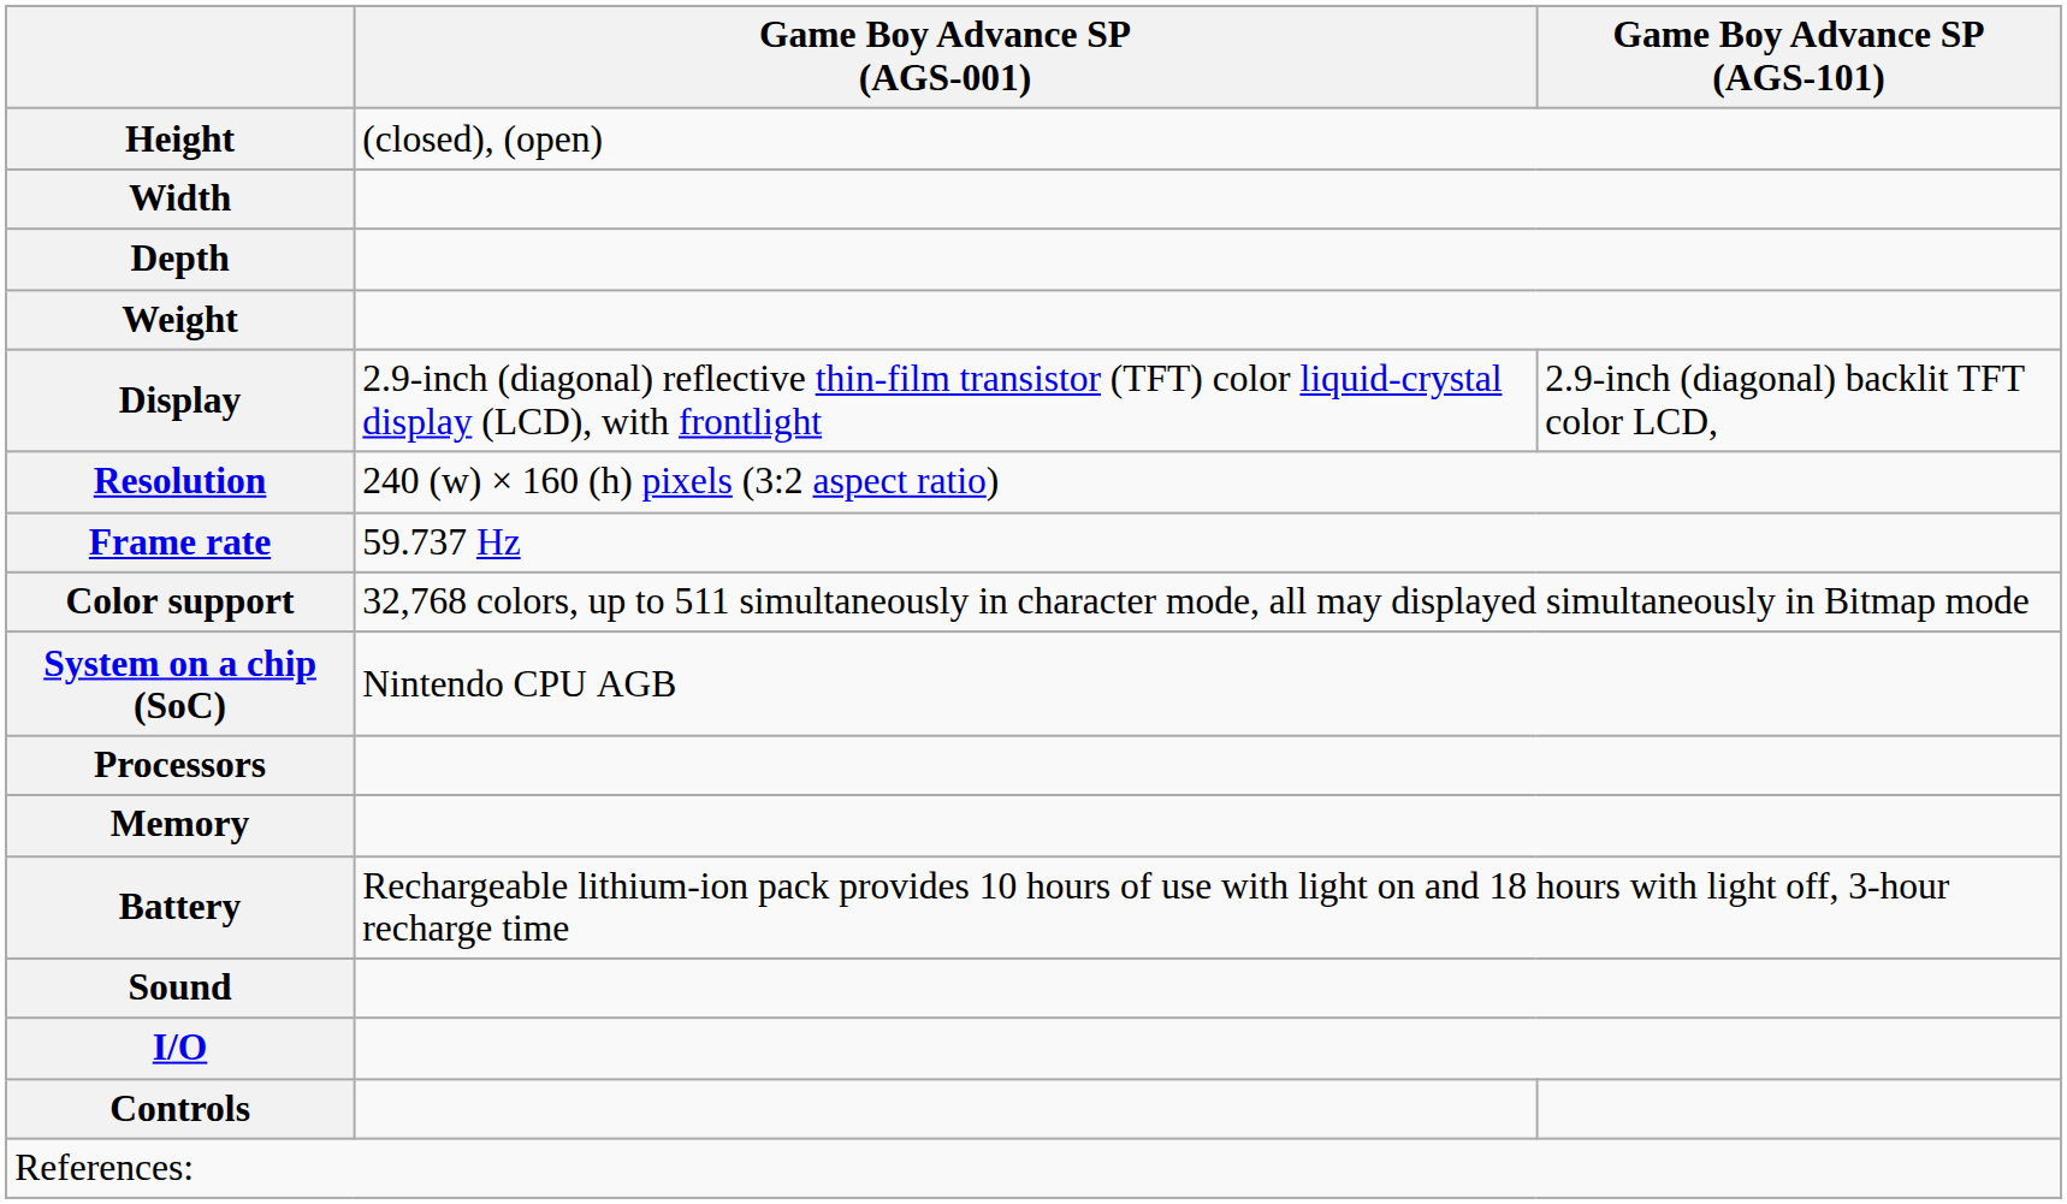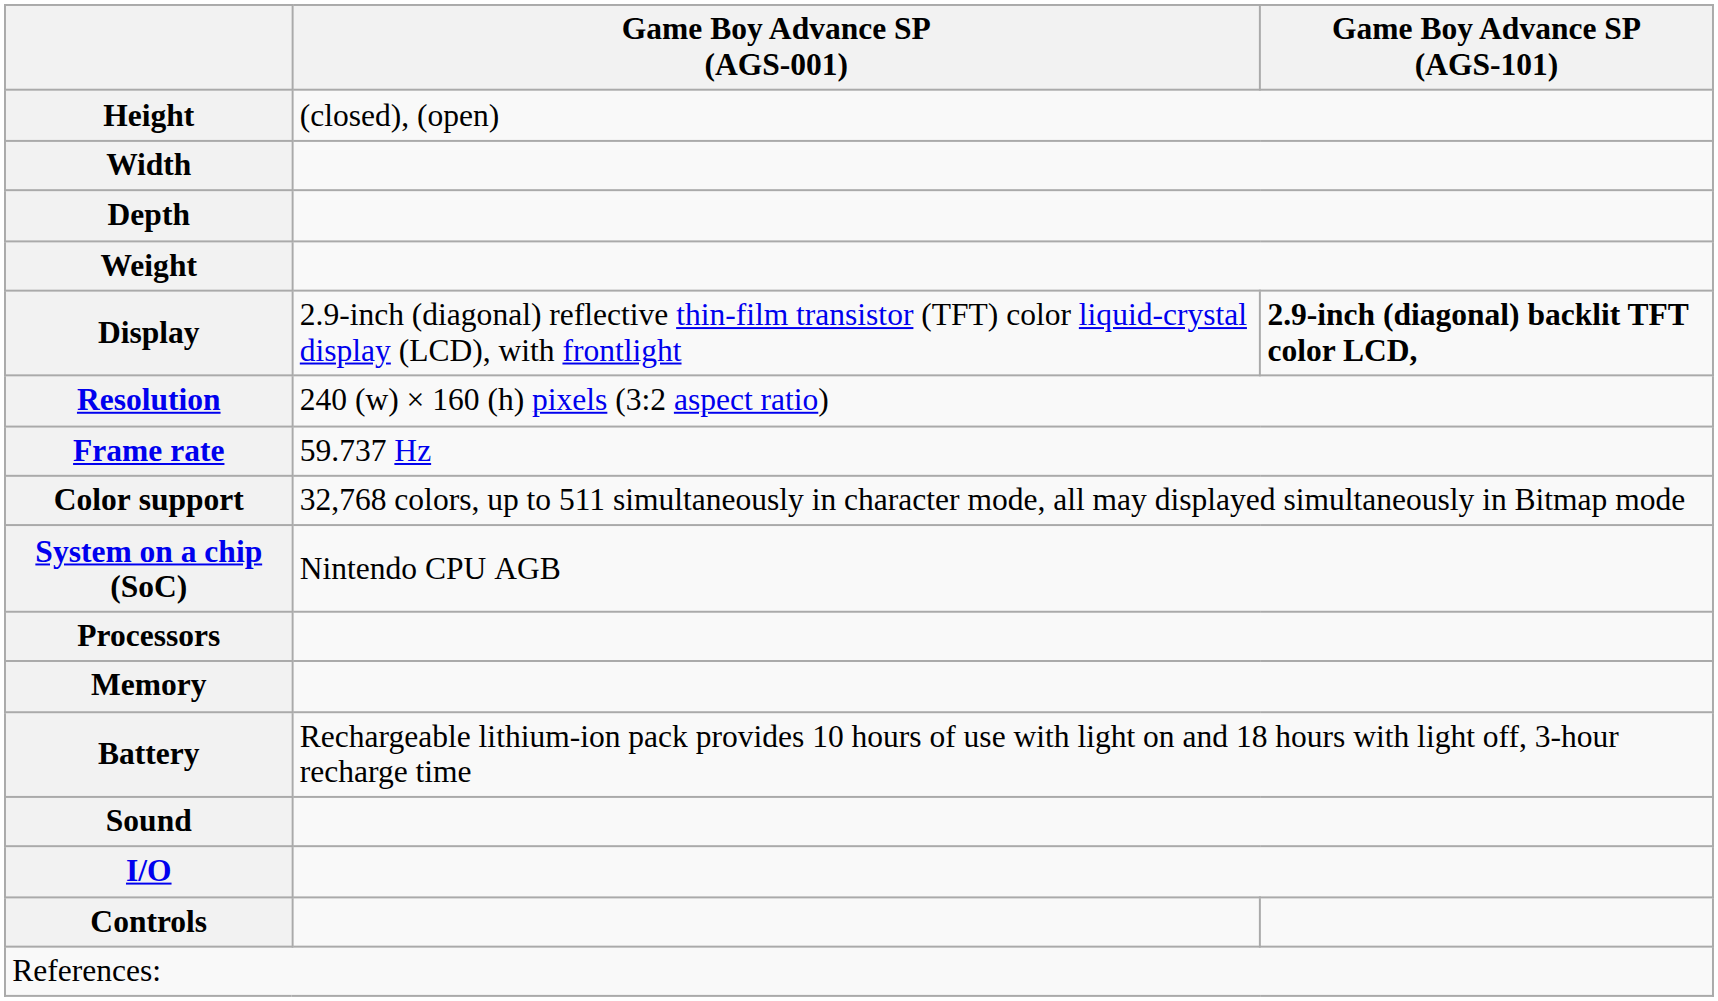Display | Game Boy Advance SP (AGS-101): normal -> bold
